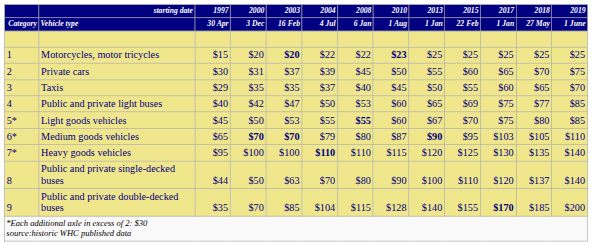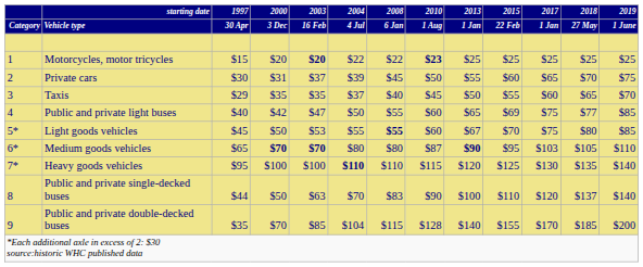Public and private light buses | column 7: $53 -> $55
Medium goods vehicles | column 6: $79 -> $80
Public and private single-decked buses | column 7: $80 -> $83
Public and private double-decked buses | column 11: bold -> normal
